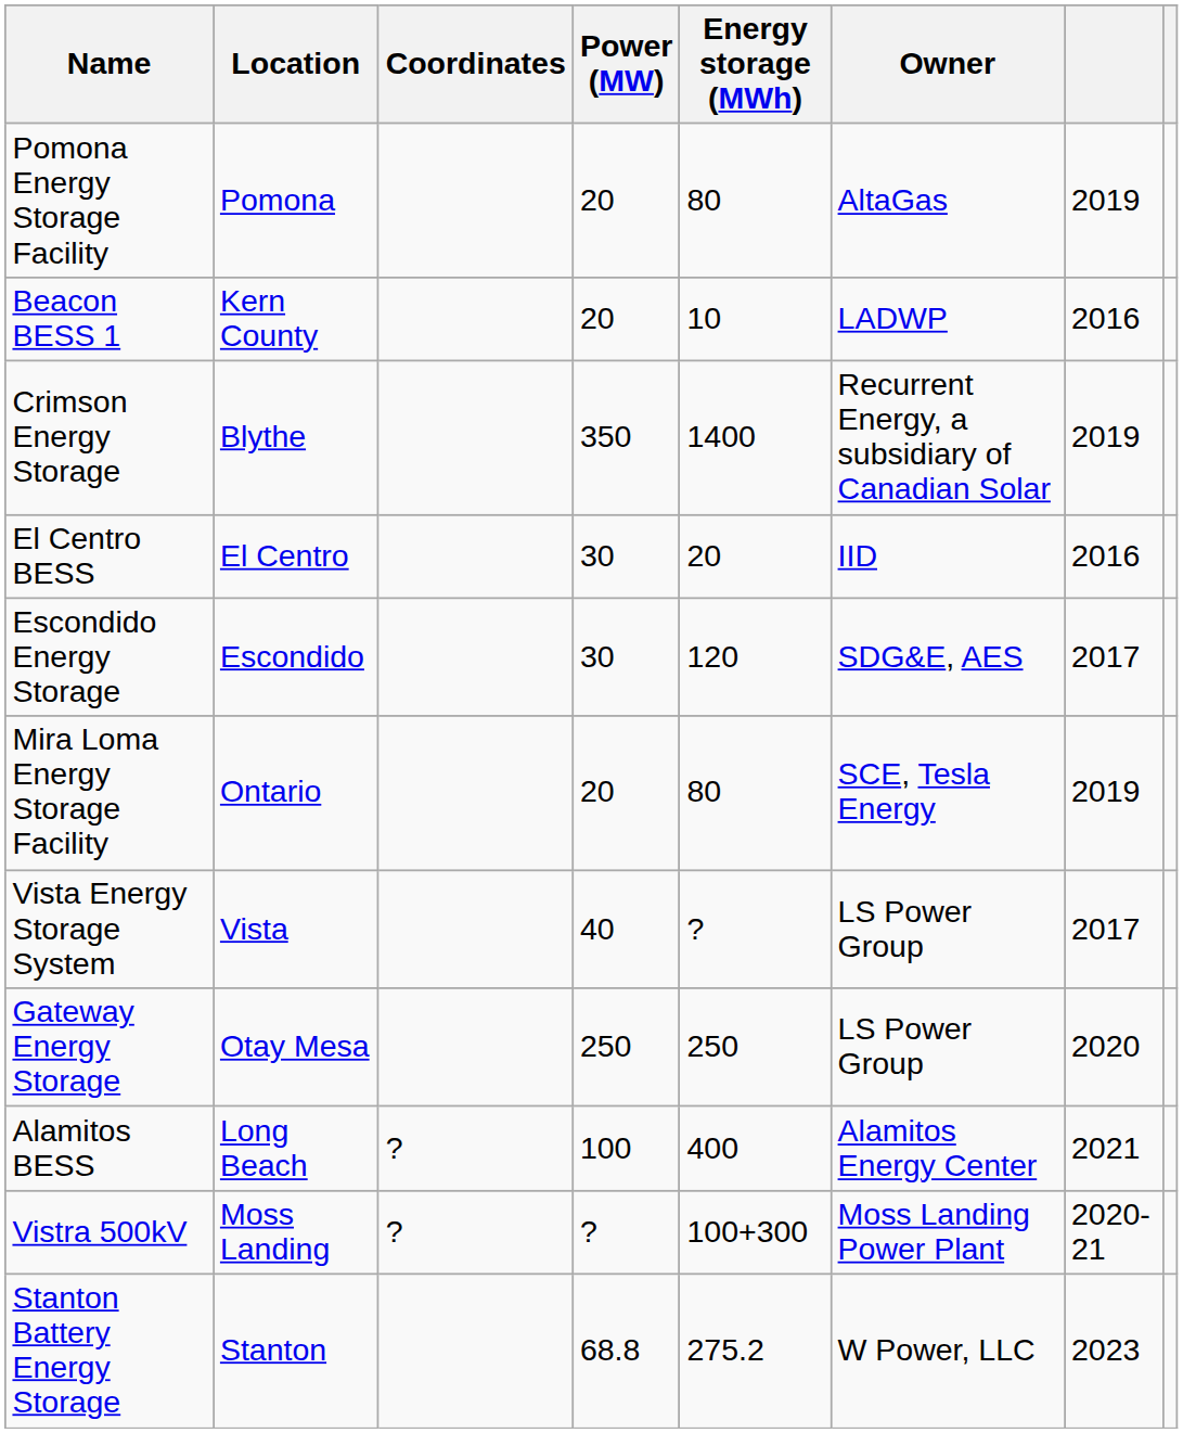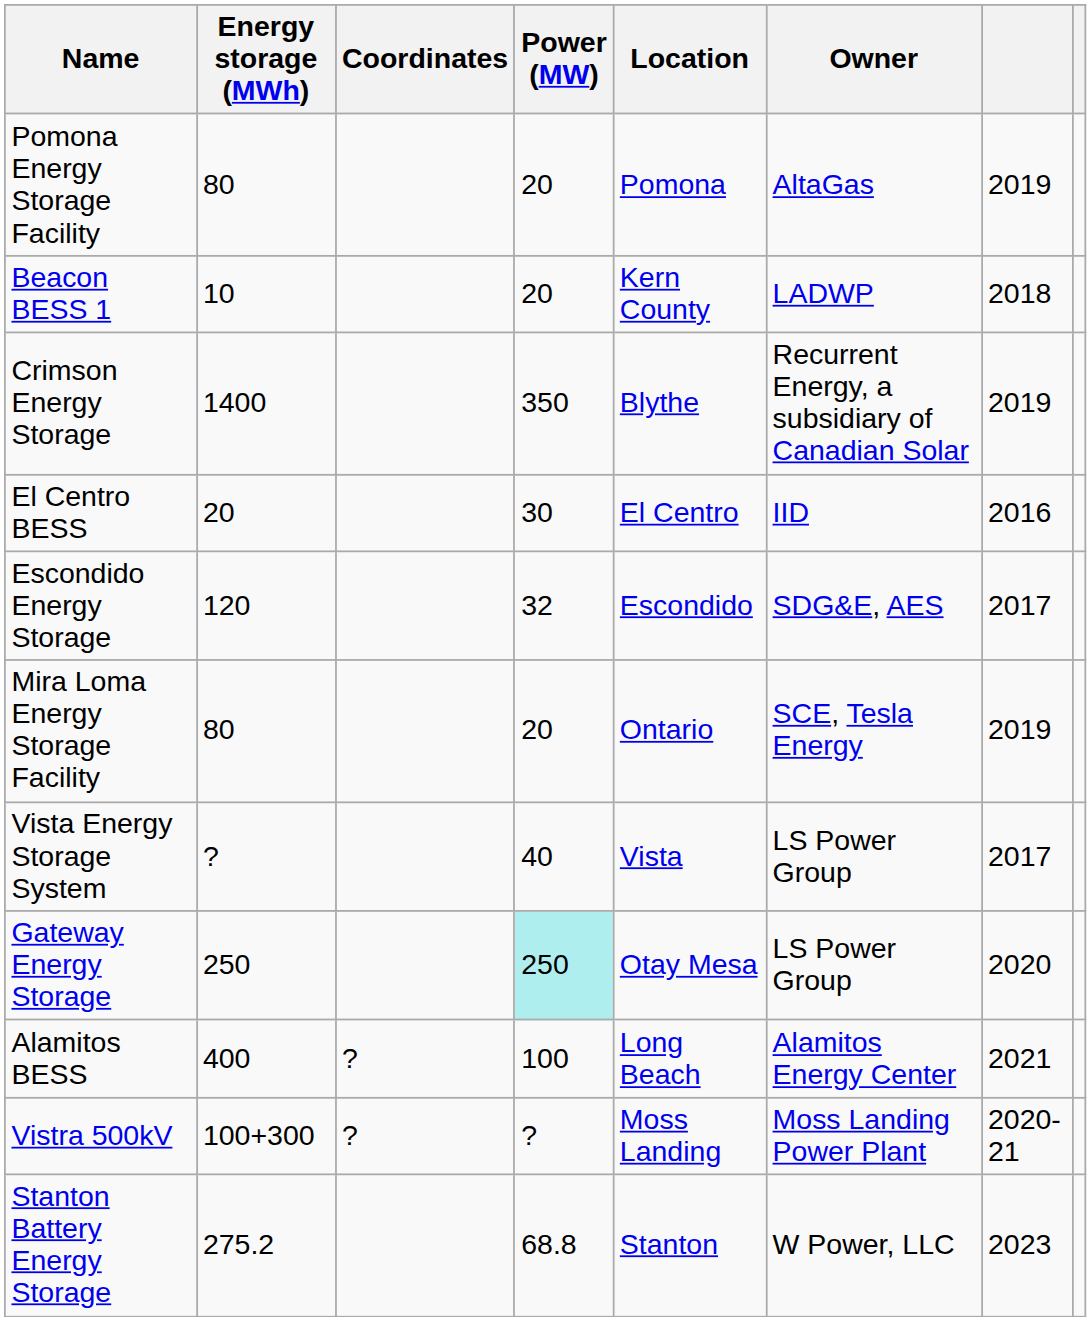columns swapped: Location <-> Energy storage (MWh)
Beacon BESS 1 | column 7: 2016 -> 2018
Escondido Energy Storage | Power (MW): 30 -> 32
Gateway Energy Storage | Power (MW): no background -> paleturquoise background
